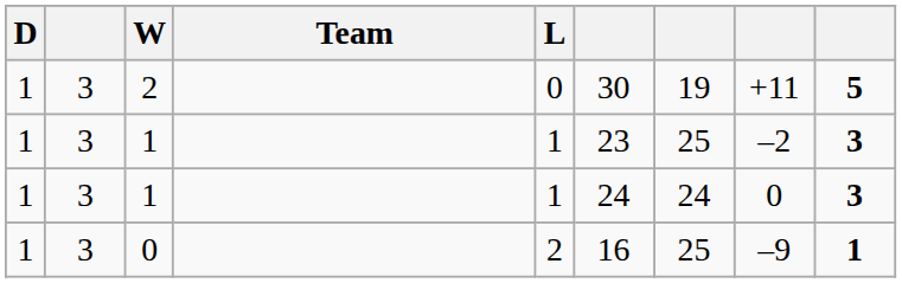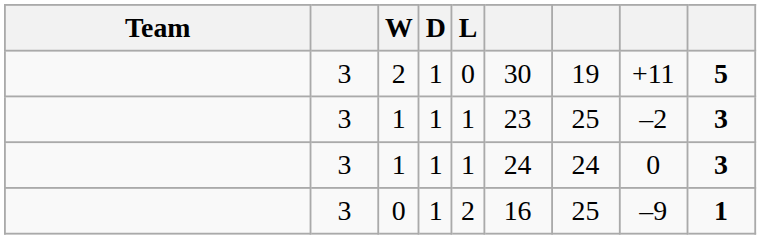columns swapped: Team <-> D
